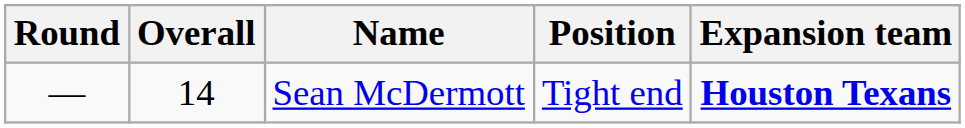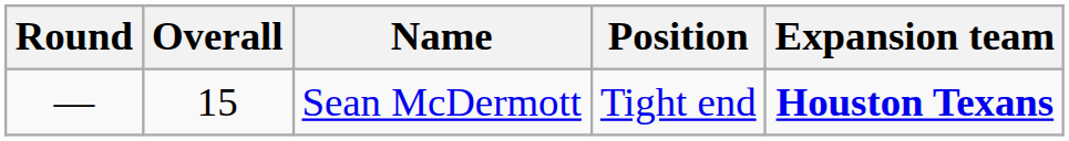Sean McDermott | Overall: 14 -> 15
